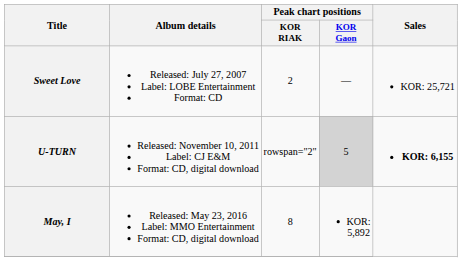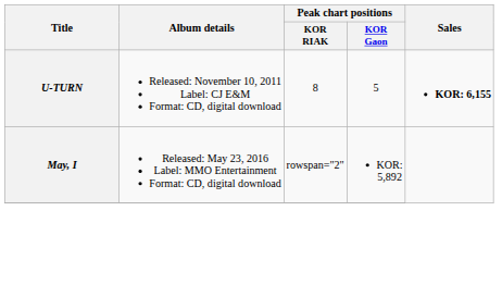- row: Sweet Love | Released: July 27, 2007 Label: LOBE Entertainment Format: CD | 2 | — | KOR: 25,721
U-TURN | Peak chart positions / KOR RIAK: rowspan="2" -> 8
U-TURN | Peak chart positions / KOR Gaon: lightgrey background -> no background
May, I | Peak chart positions / KOR RIAK: 8 -> rowspan="2"
